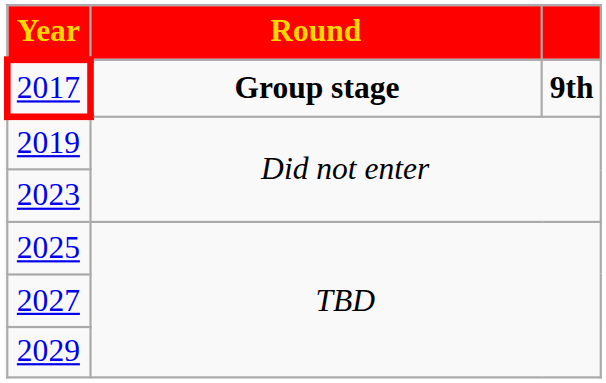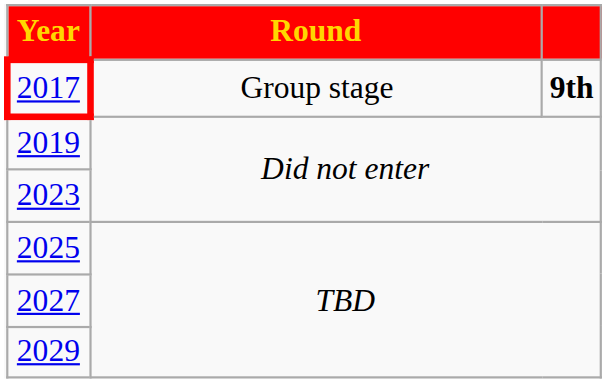2017 | Round: bold -> normal
